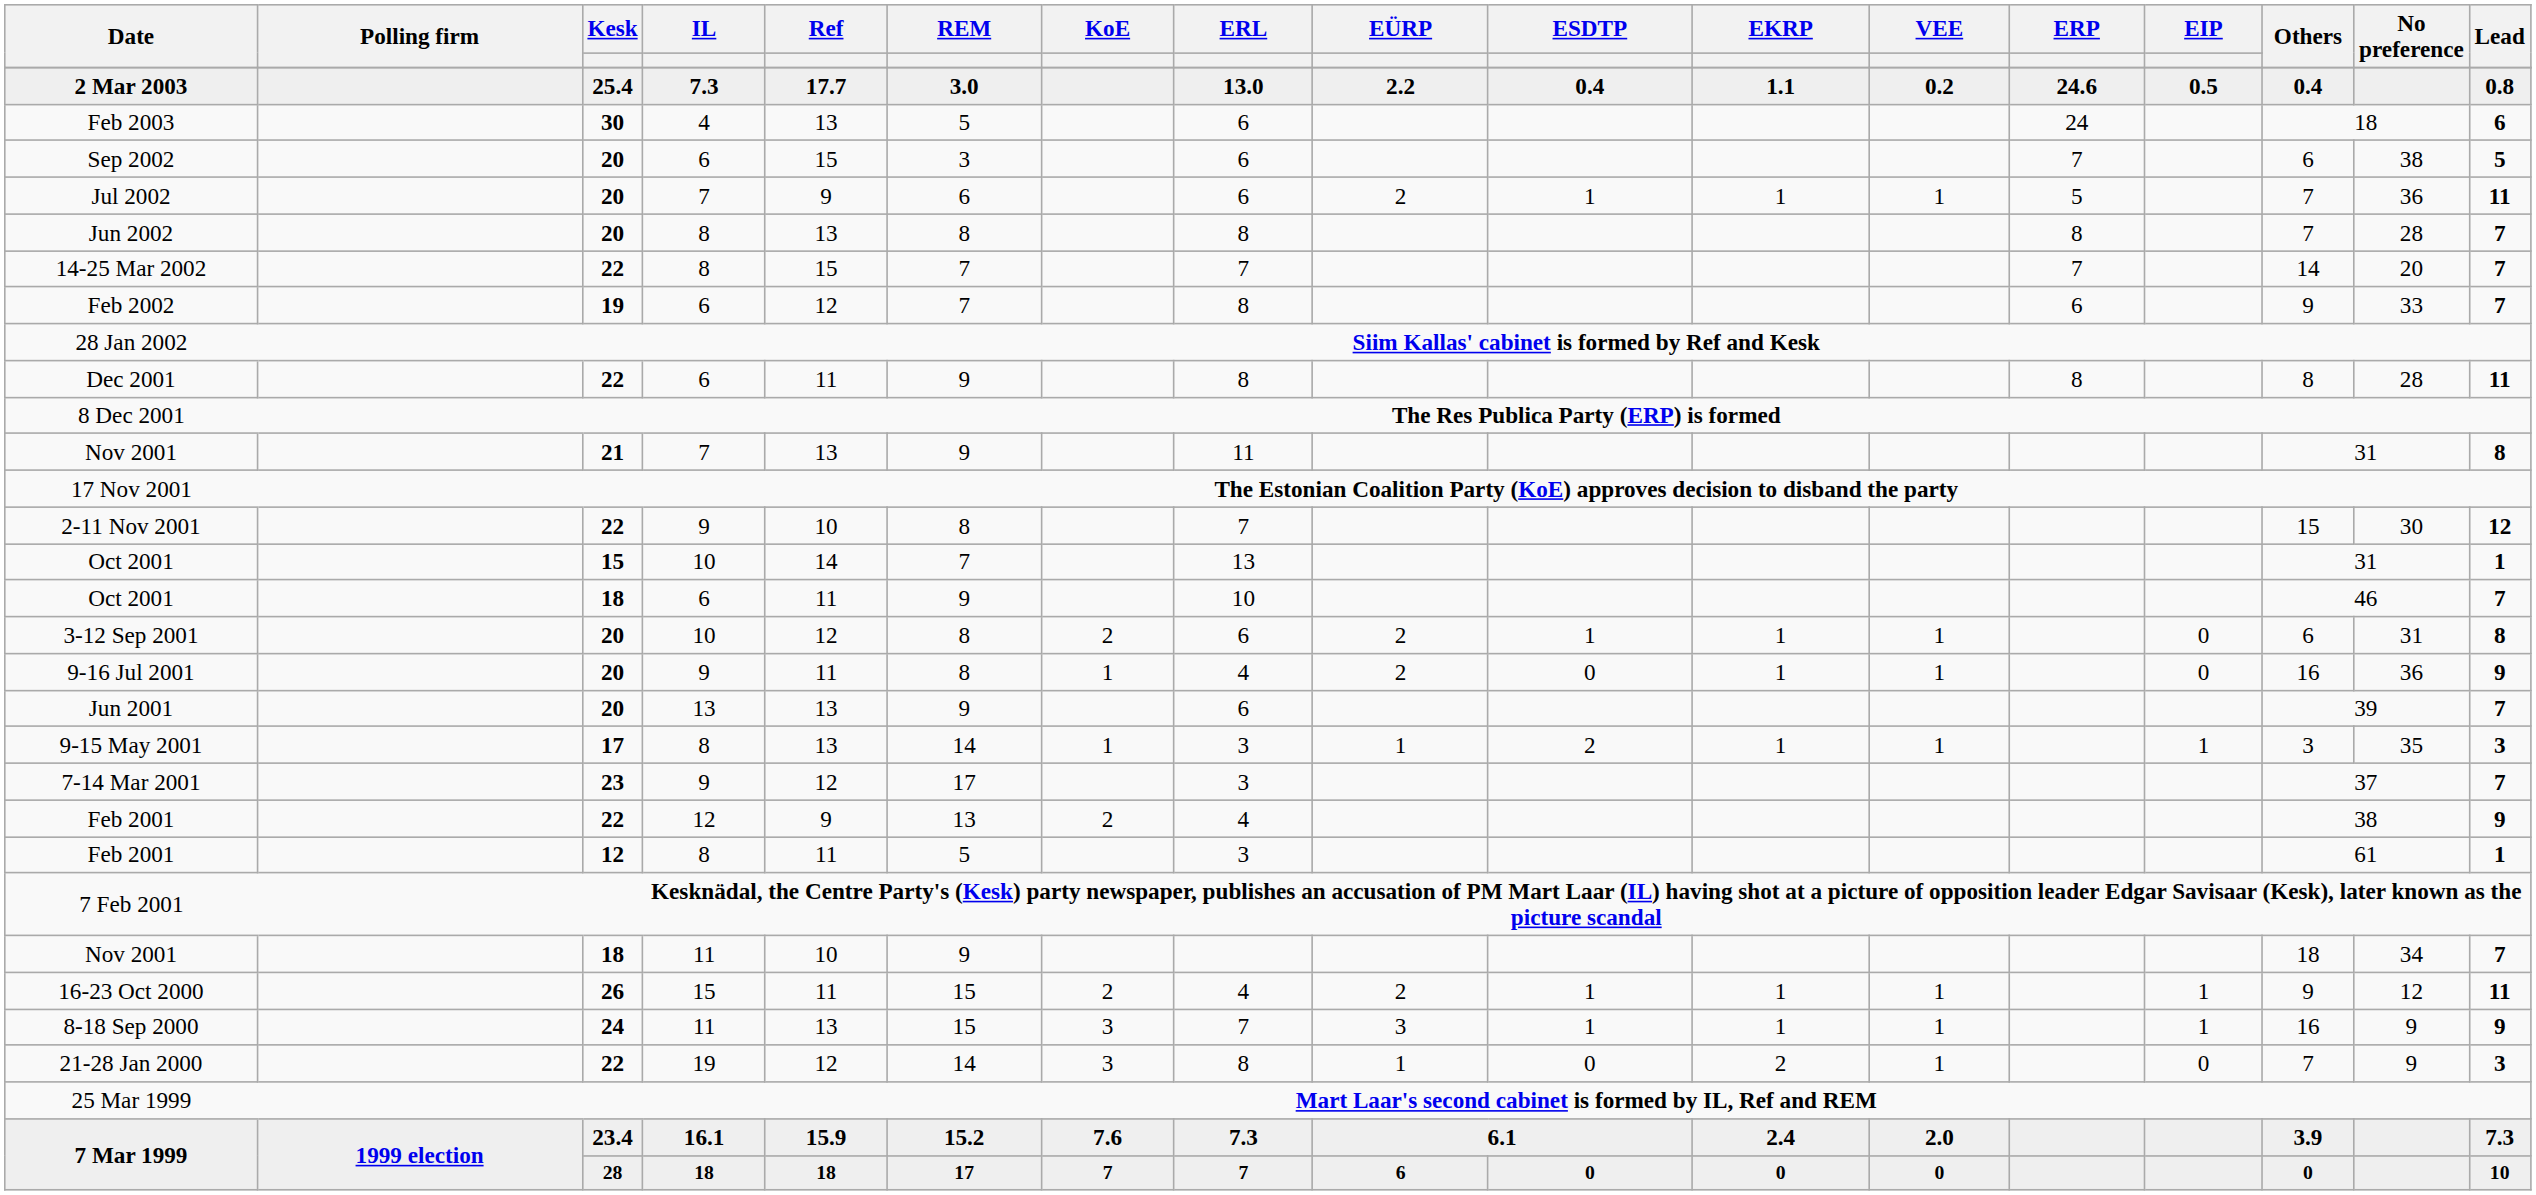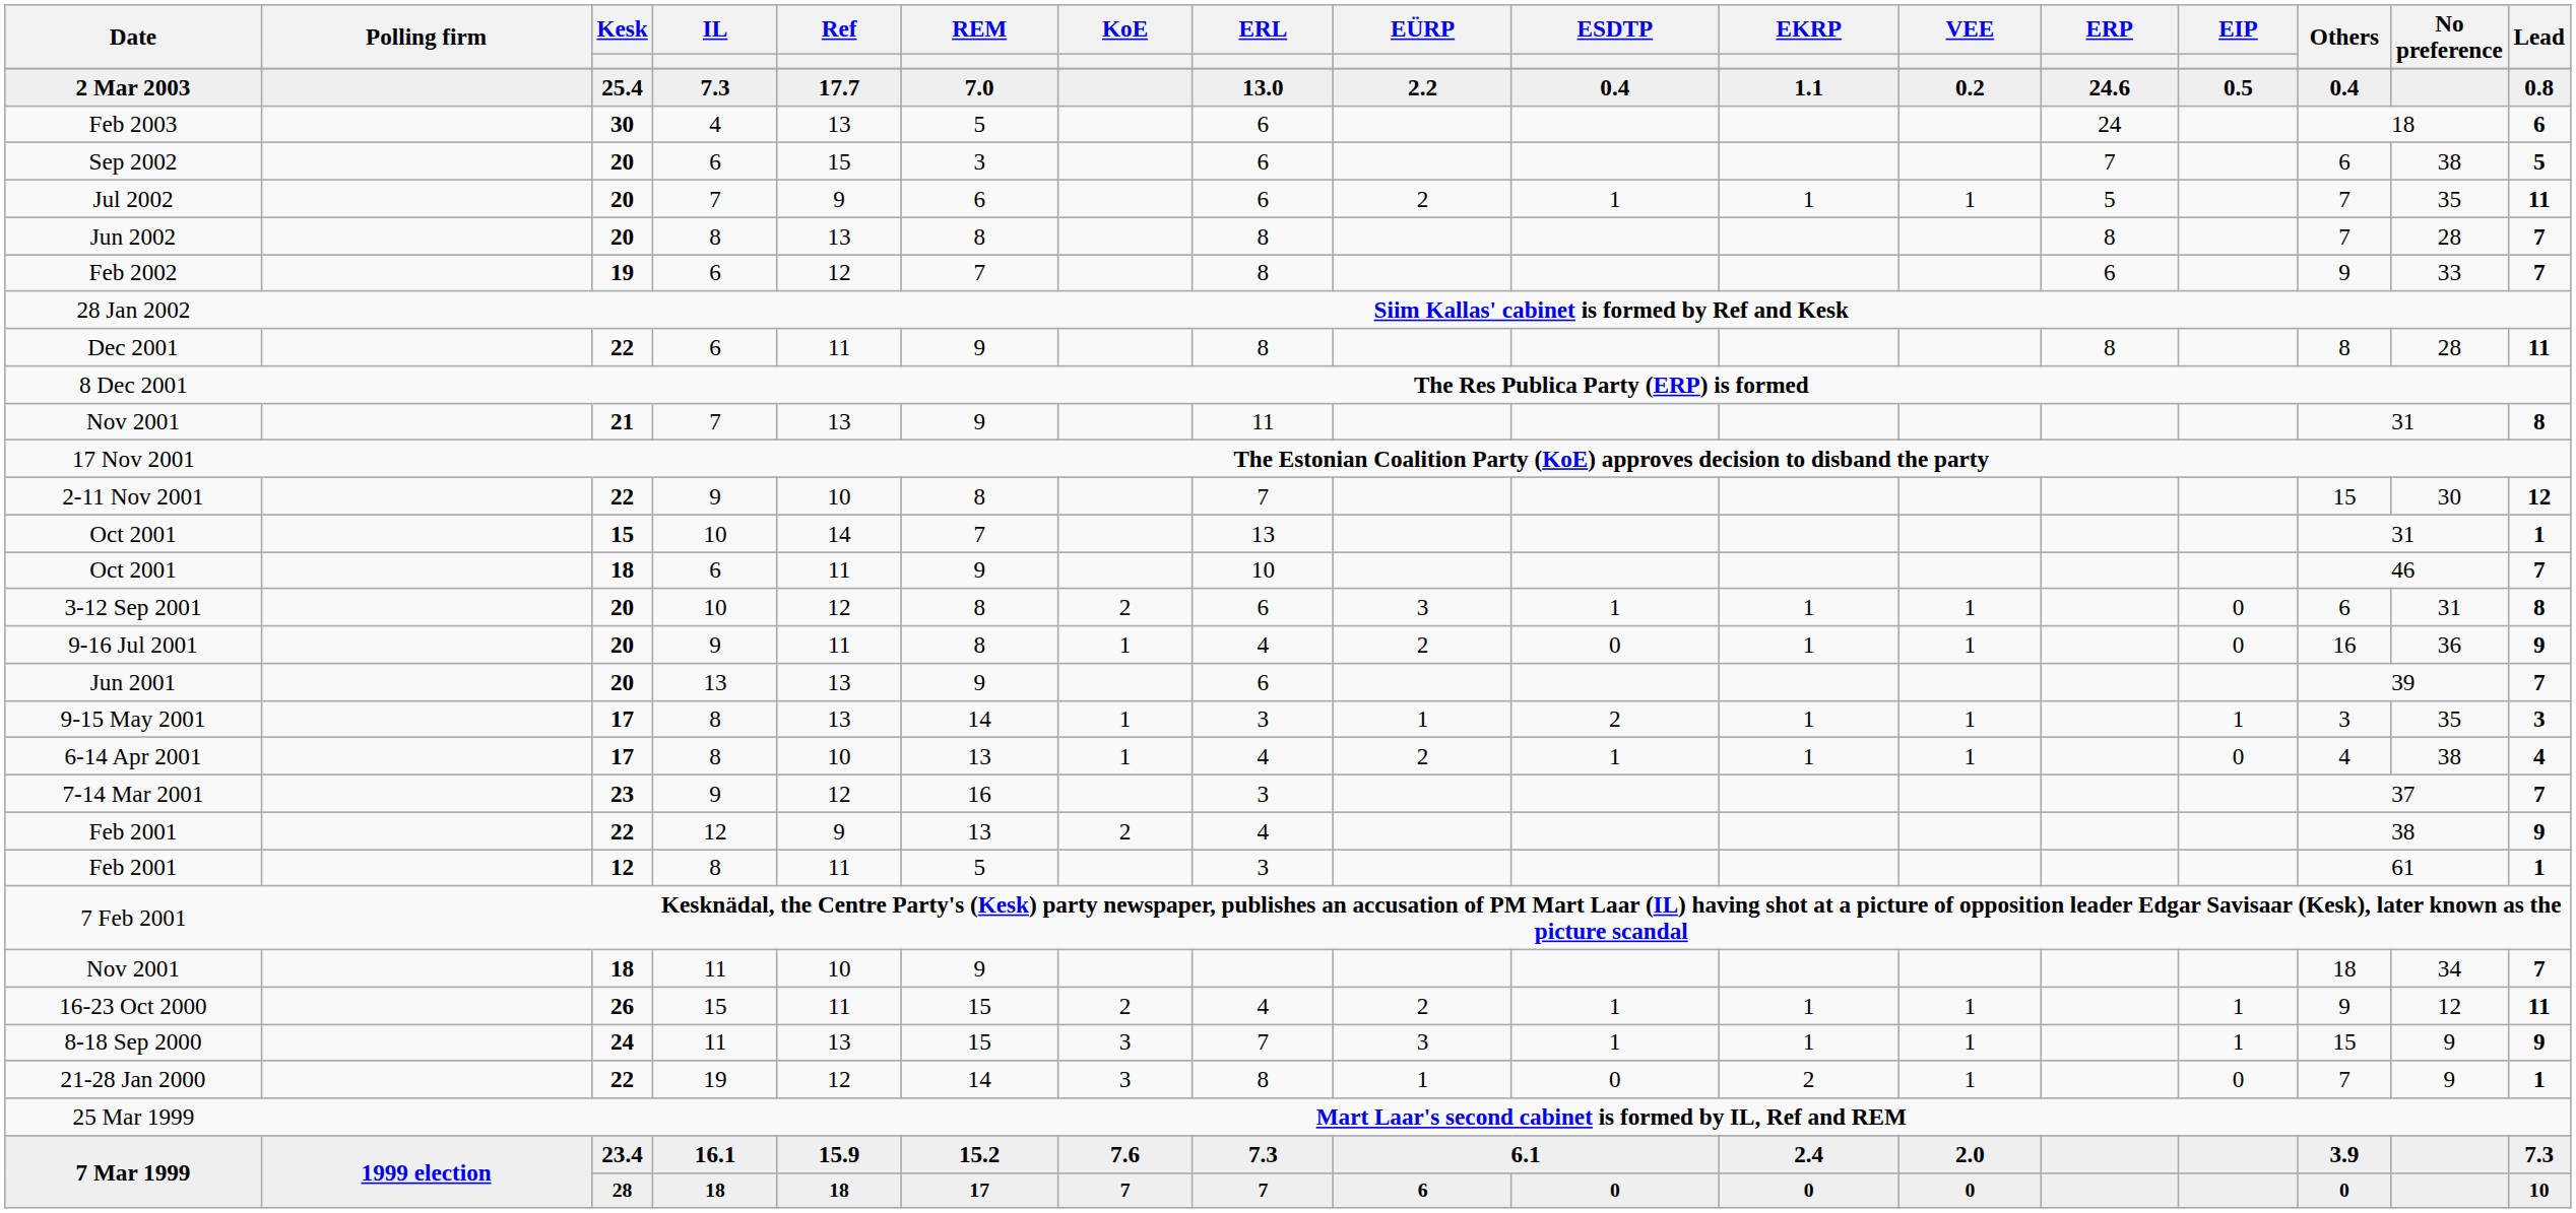2 Mar 2003 | REM: 3.0 -> 7.0
Jul 2002 | No preference: 36 -> 35
- row: 14-25 Mar 2002 | 22 | 8 | 15 | 7 | 7 | 7 | 14 | 20 | 7
3-12 Sep 2001 | EÜRP: 2 -> 3
+ row: 6-14 Apr 2001 | 17 | 8 | 10 | 13 | 1 | 4 | 2 | 1 | 1 | 1 | 0 | 4 | 38 | 4
7-14 Mar 2001 | REM: 17 -> 16
8-18 Sep 2000 | Others: 16 -> 15
21-28 Jan 2000 | Lead: 3 -> 1
